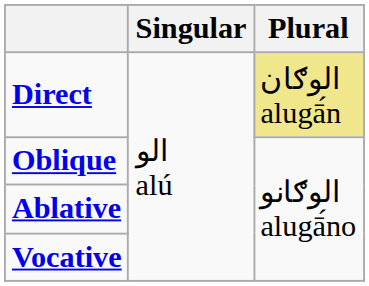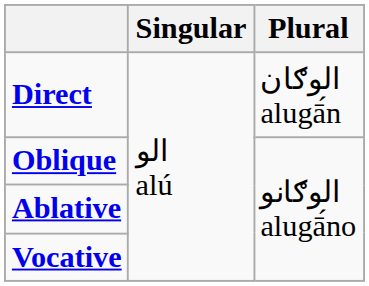Direct | Plural: khaki background -> no background
